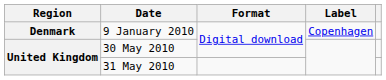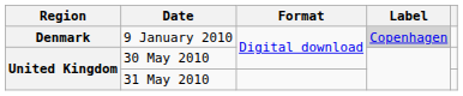9 January 2010 | Label: no background -> lightgrey background
